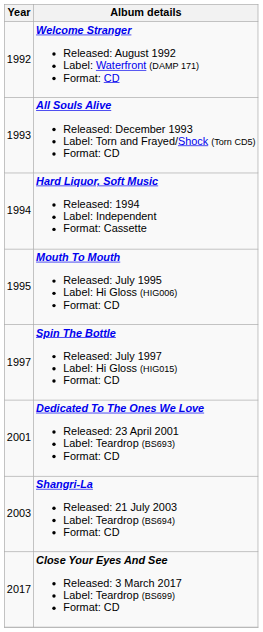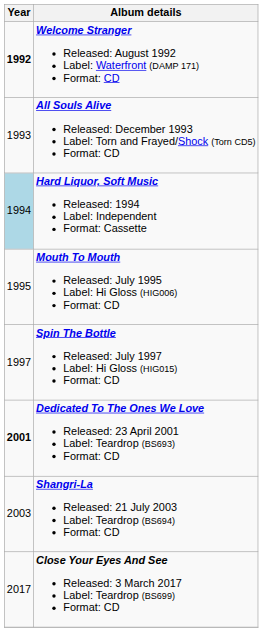row 2 | Year: normal -> bold
row 4 | Year: no background -> lightblue background
row 7 | Year: normal -> bold
